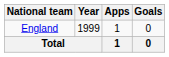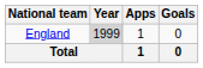England | Year: no background -> lightgrey background
